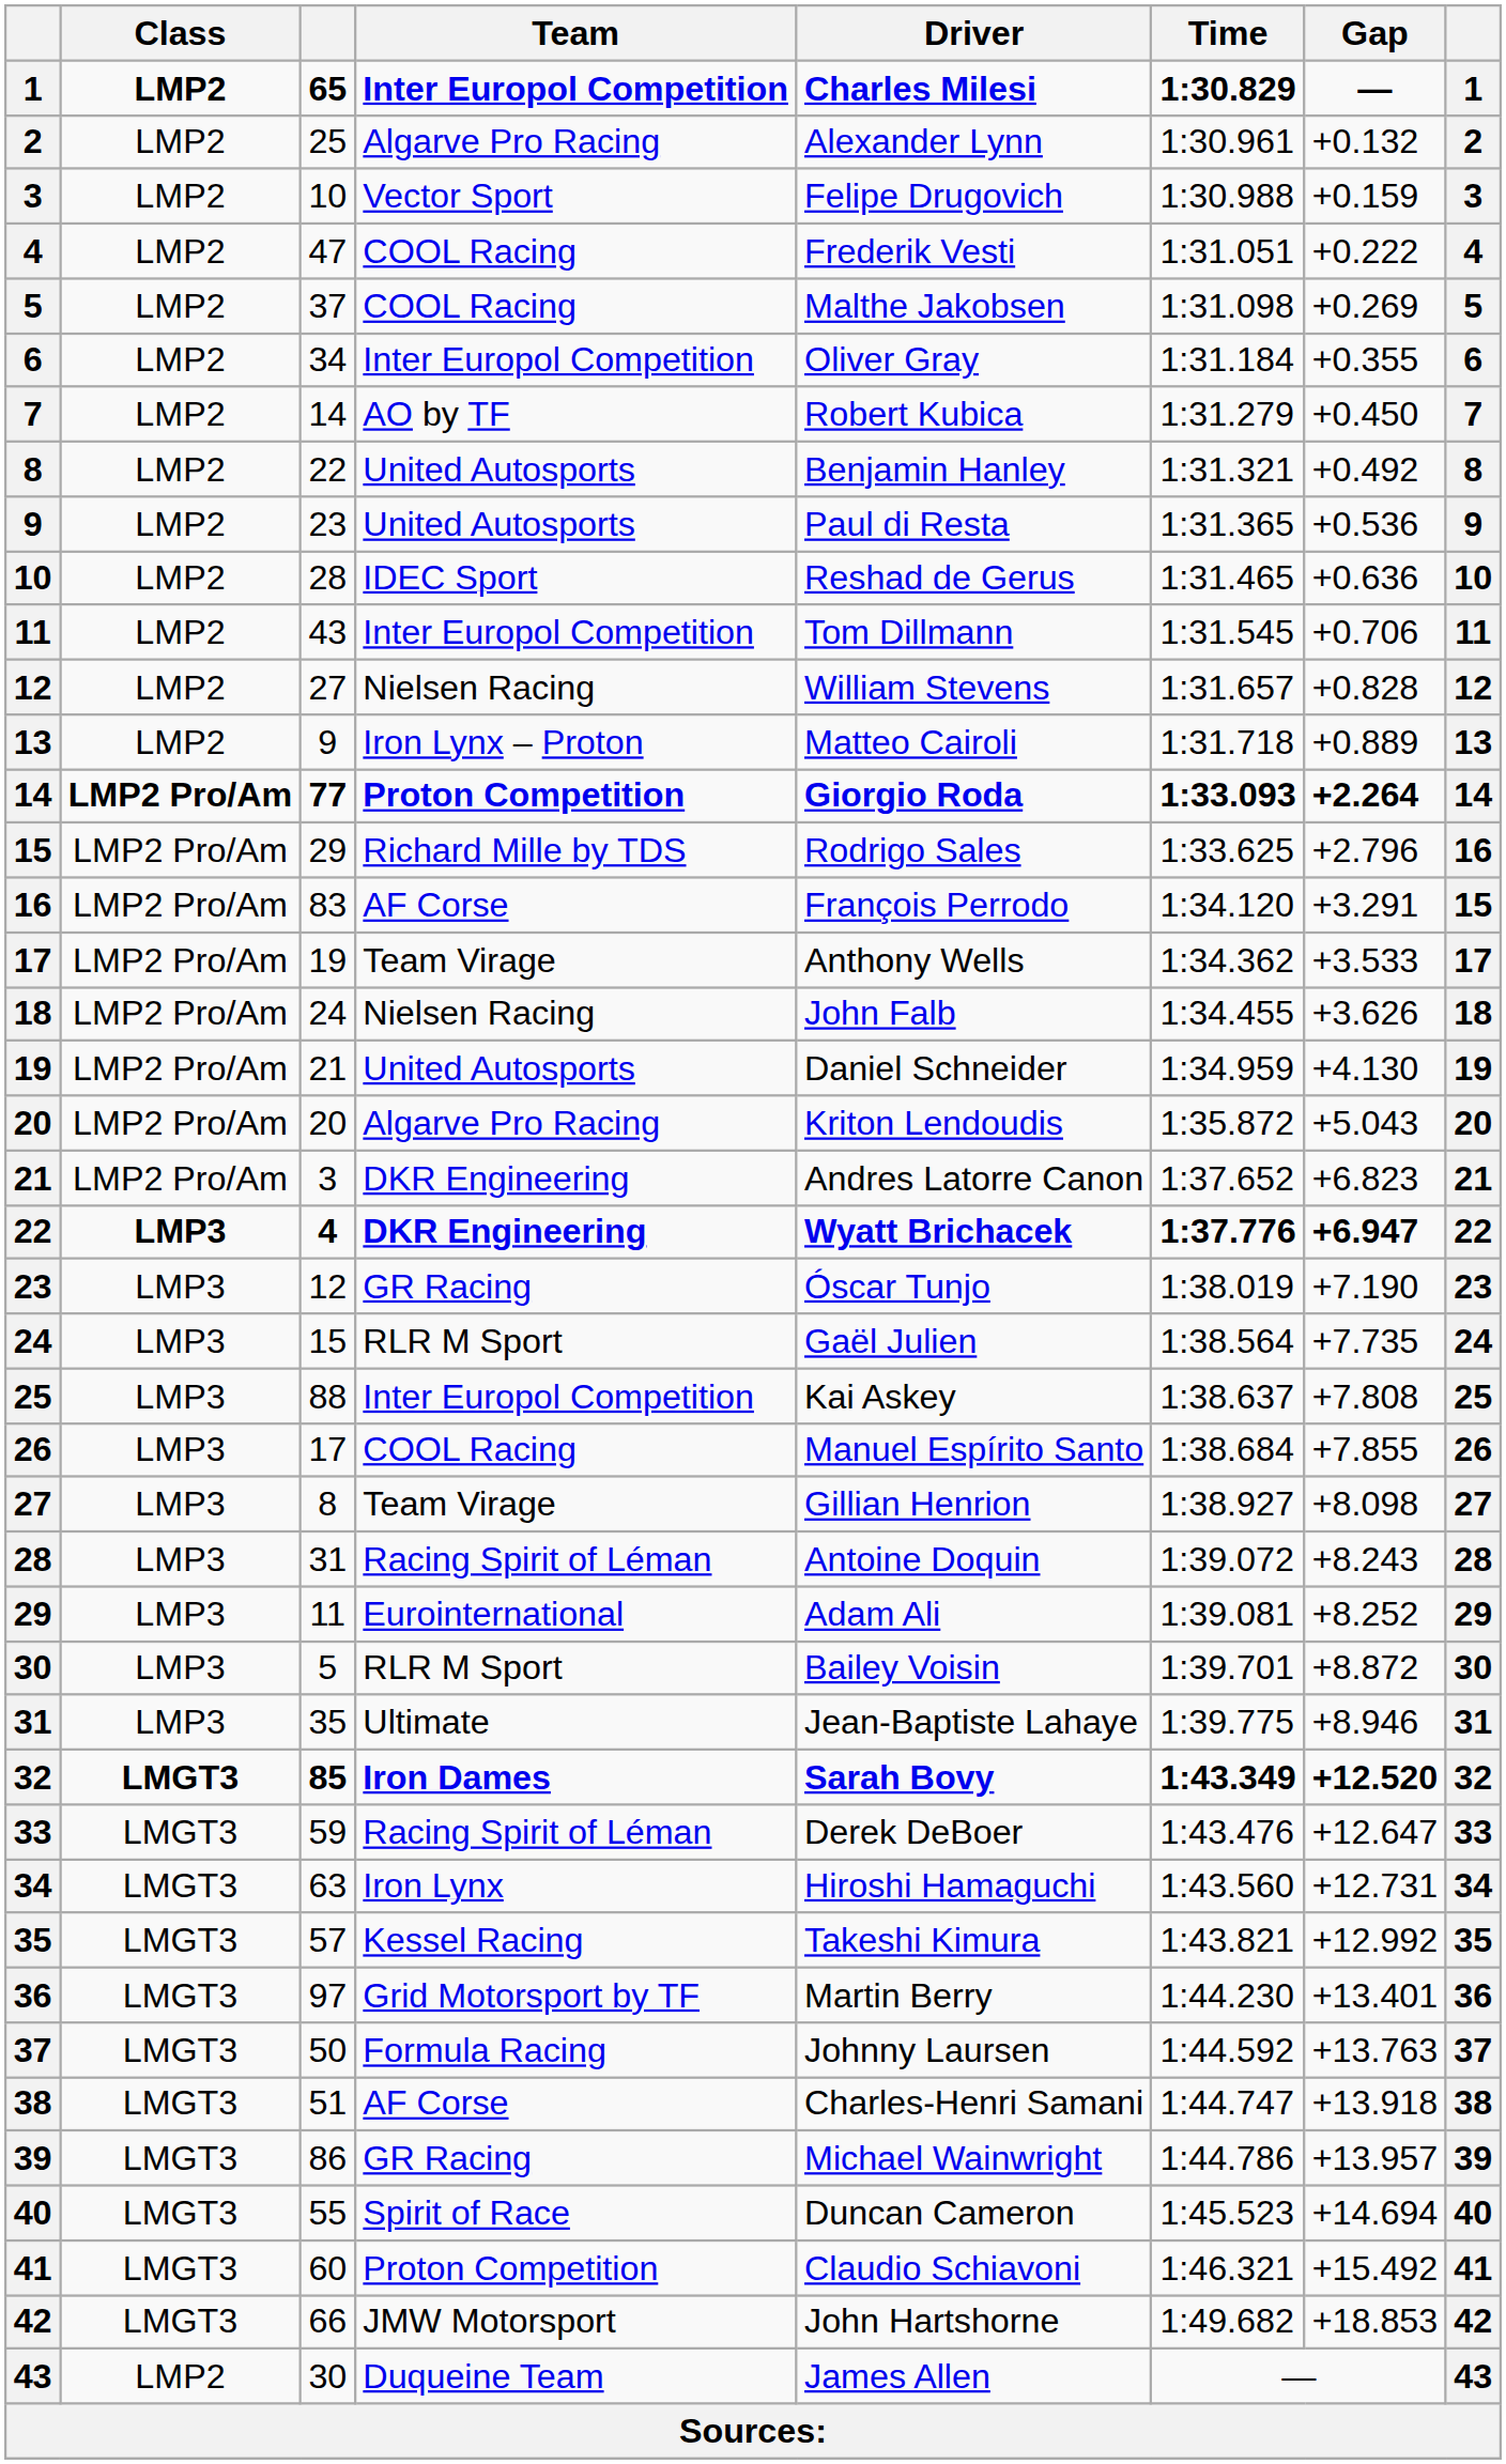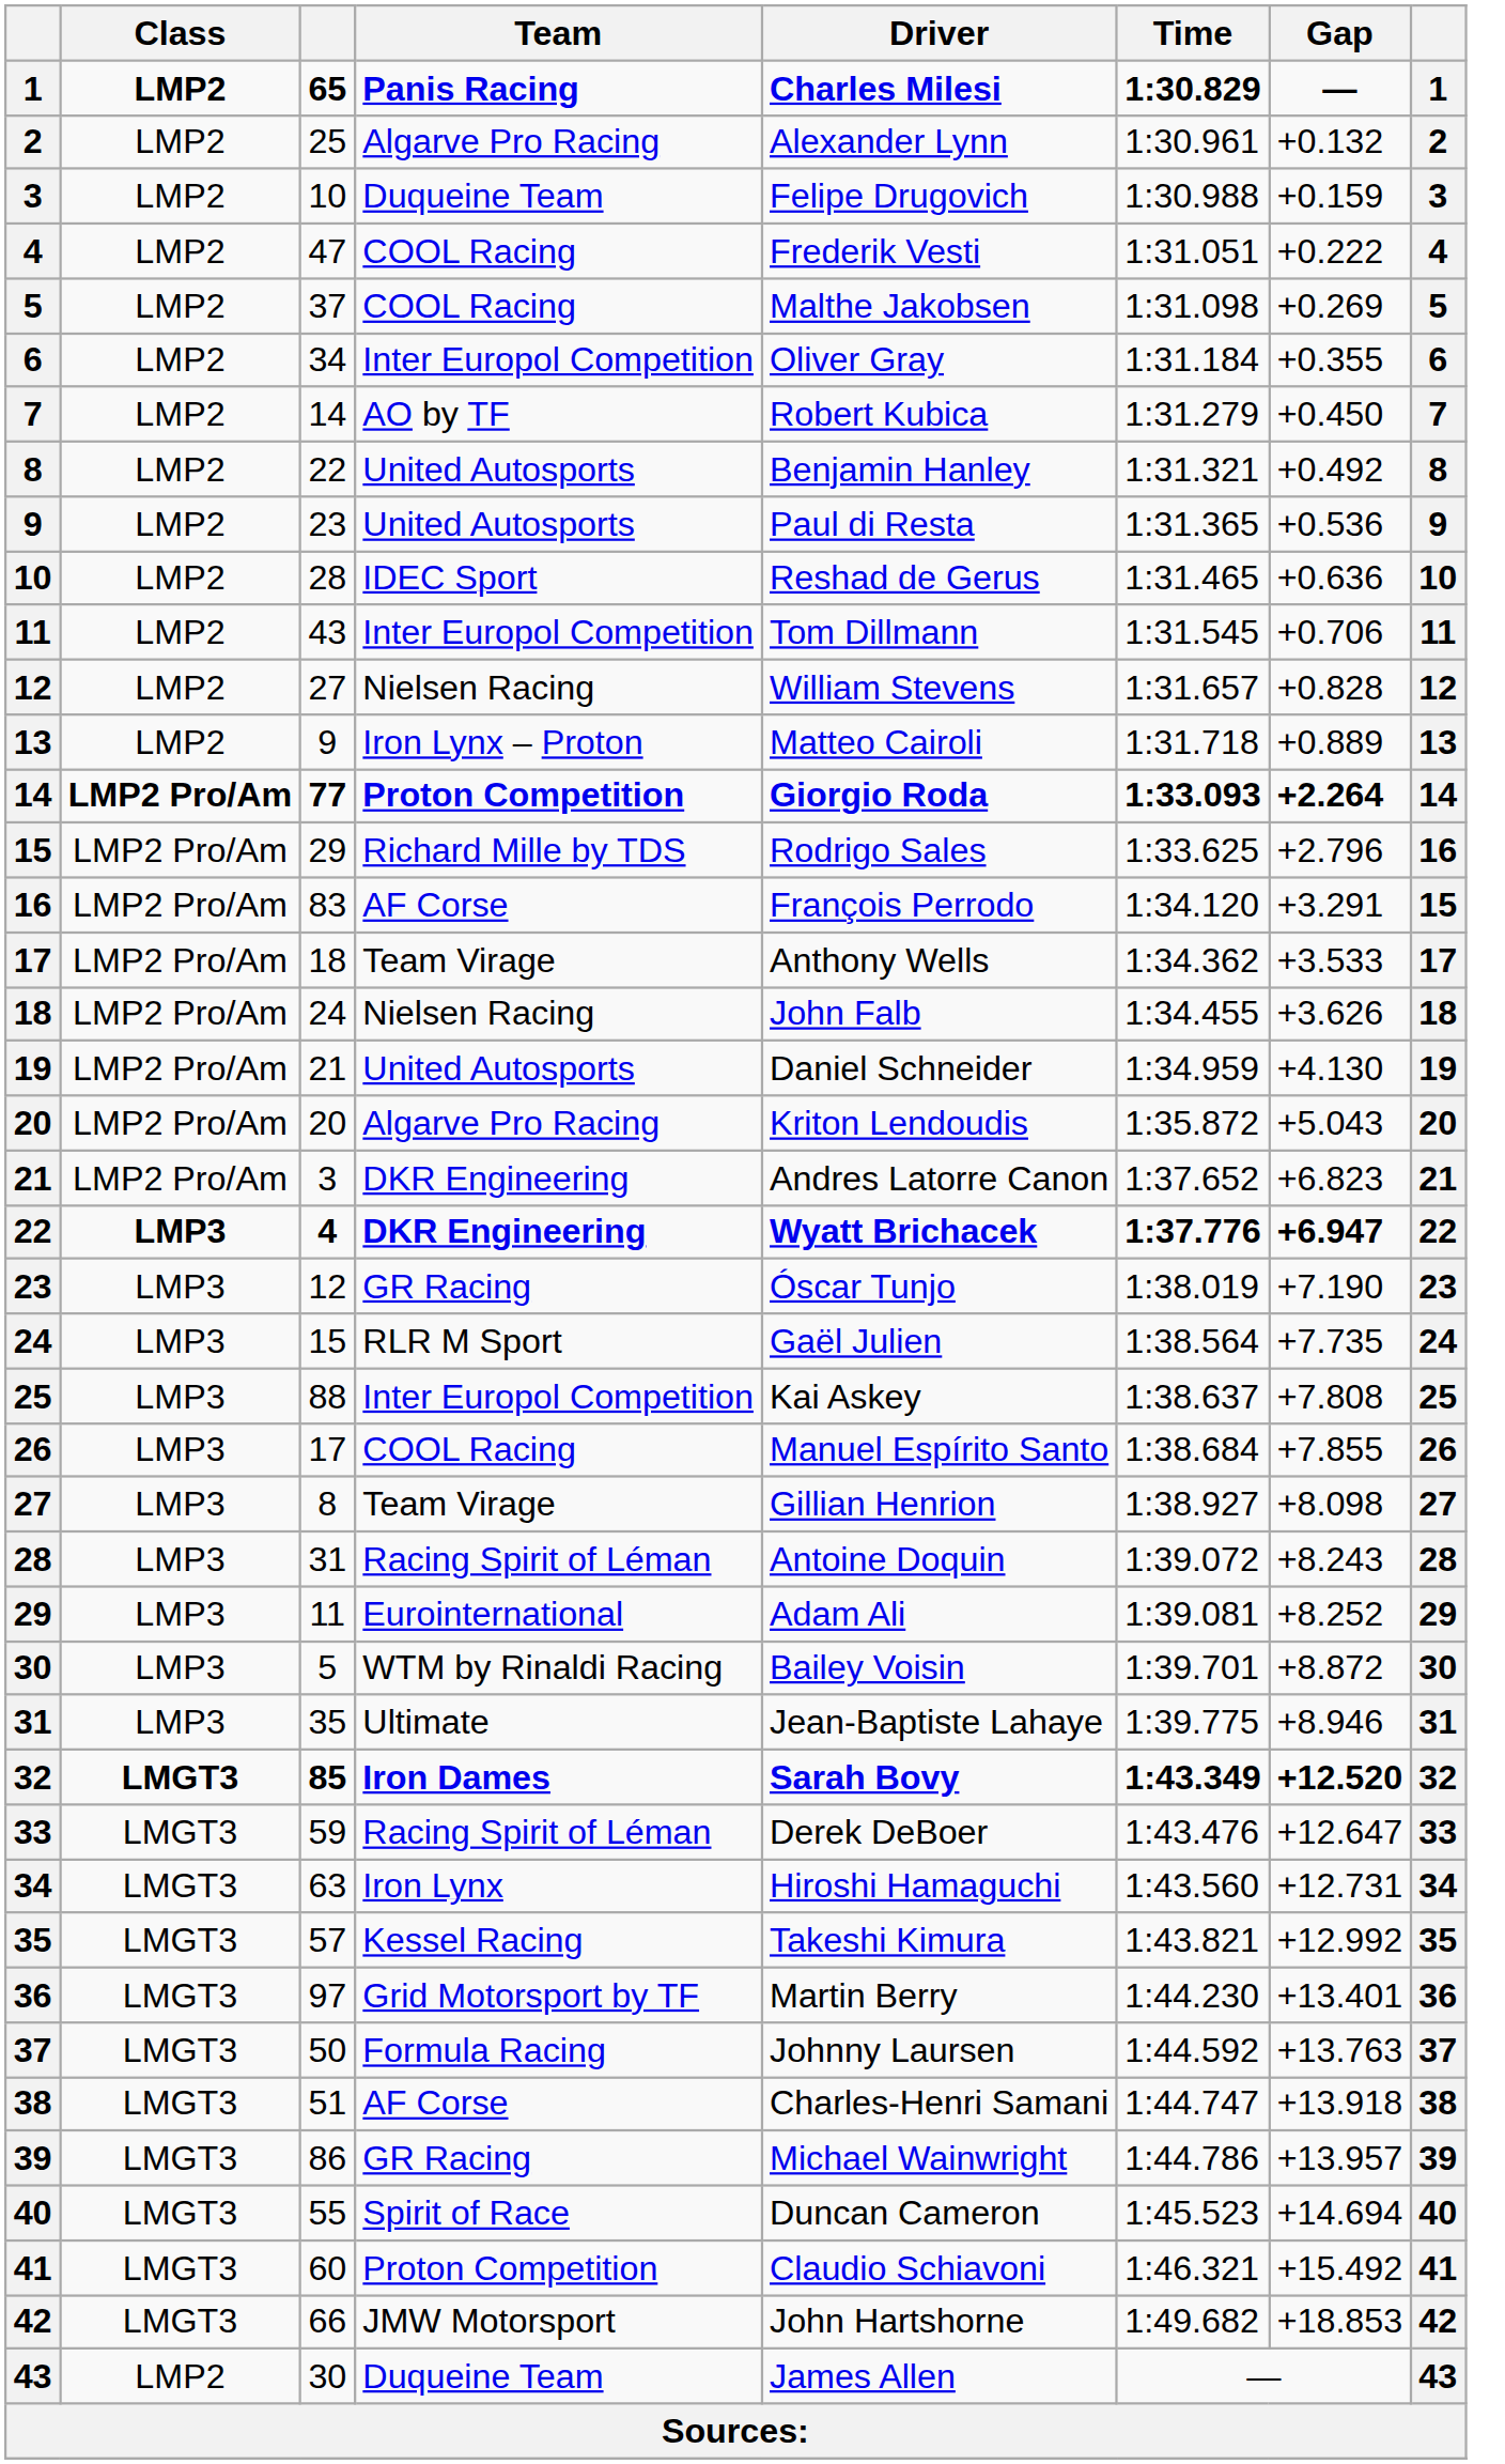row 2 | Team: Inter Europol Competition -> Panis Racing
row 4 | Team: Vector Sport -> Duqueine Team
row 18 | column 3: 19 -> 18
row 31 | Team: RLR M Sport -> WTM by Rinaldi Racing
